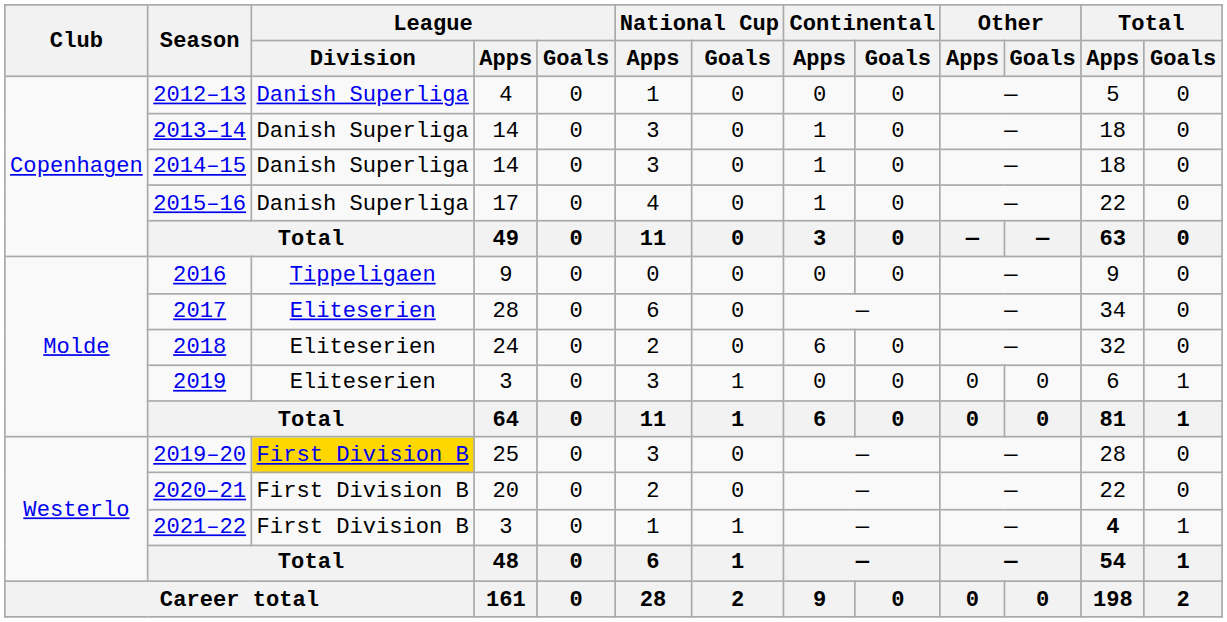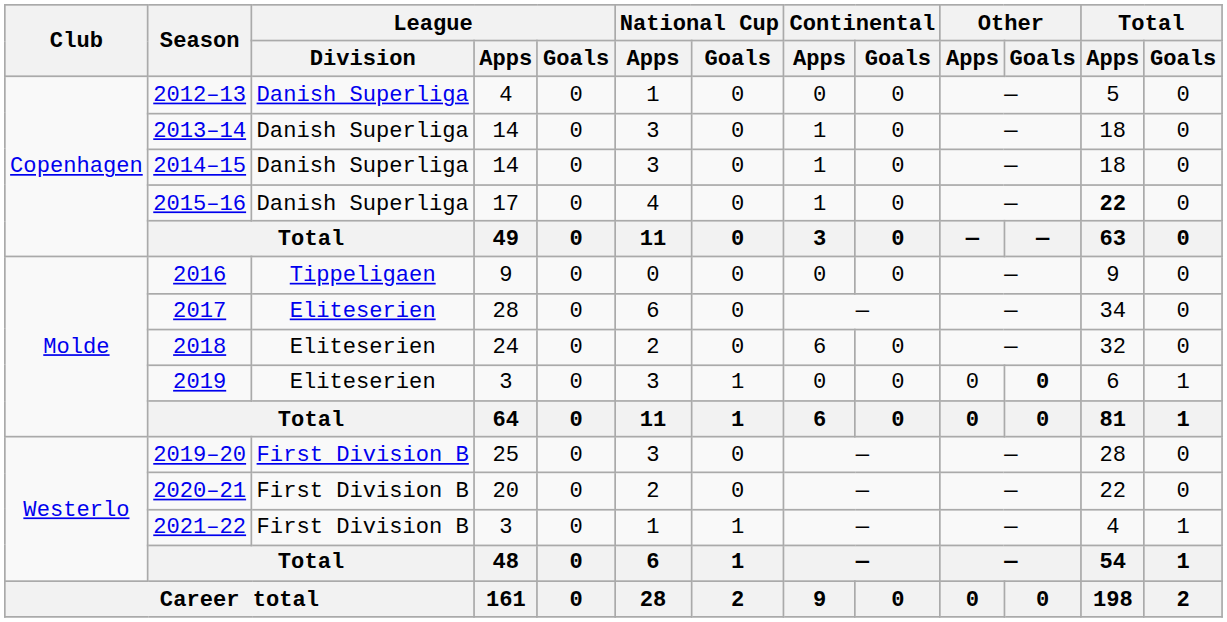2015–16 | Total / Apps: normal -> bold
2019 | Other / Goals: normal -> bold
2019–20 | League / Division: gold background -> no background
2021–22 | Total / Apps: bold -> normal
